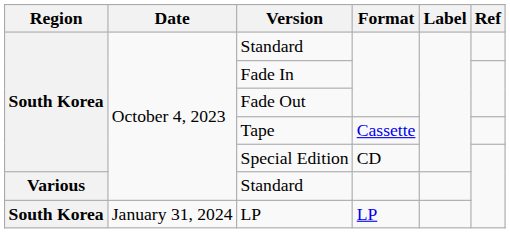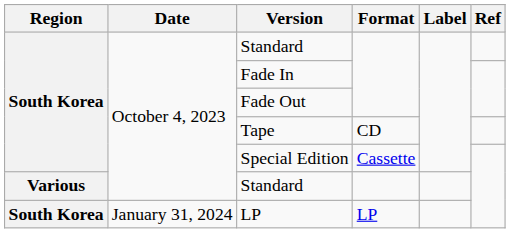Tape | Format: Cassette -> CD
Special Edition | Format: CD -> Cassette
